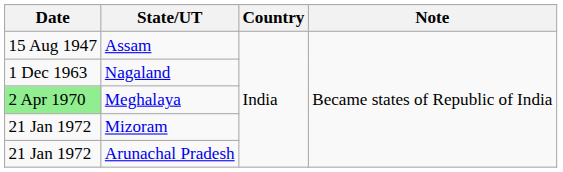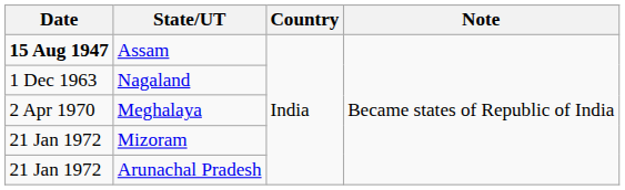Assam | Date: normal -> bold
Meghalaya | Date: lightgreen background -> no background
